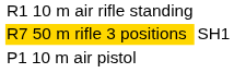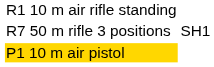R7 50 m rifle 3 positions | column 1: gold background -> no background
P1 10 m air pistol | column 1: no background -> gold background
